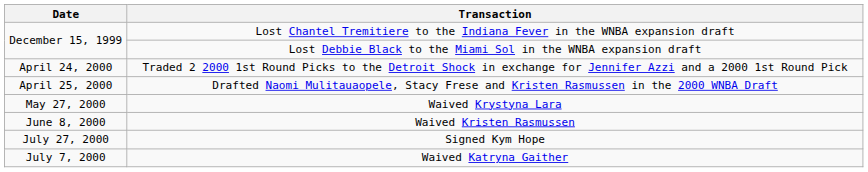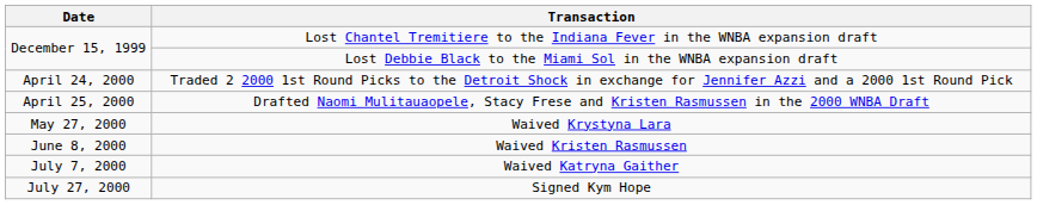rows swapped: Waived Katryna Gaither <-> Signed Kym Hope
